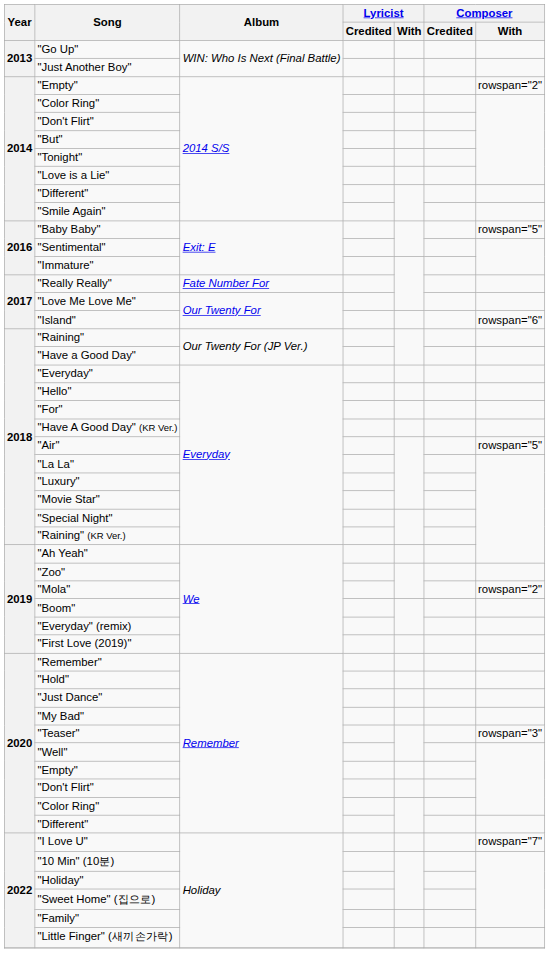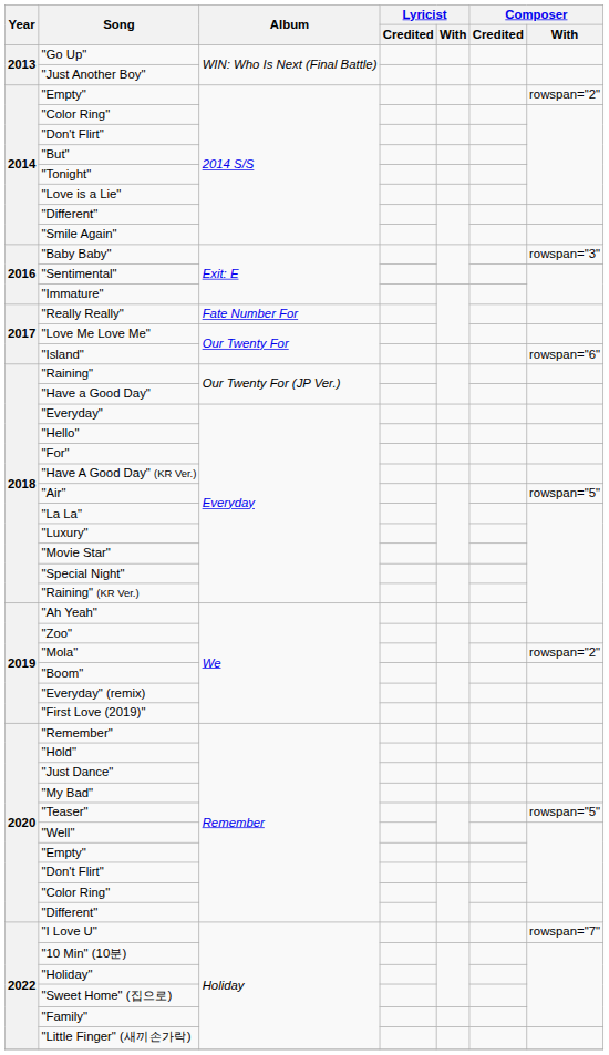"Baby Baby" | Composer / With: rowspan="5" -> rowspan="3"
"Teaser" | Composer / With: rowspan="3" -> rowspan="5"
